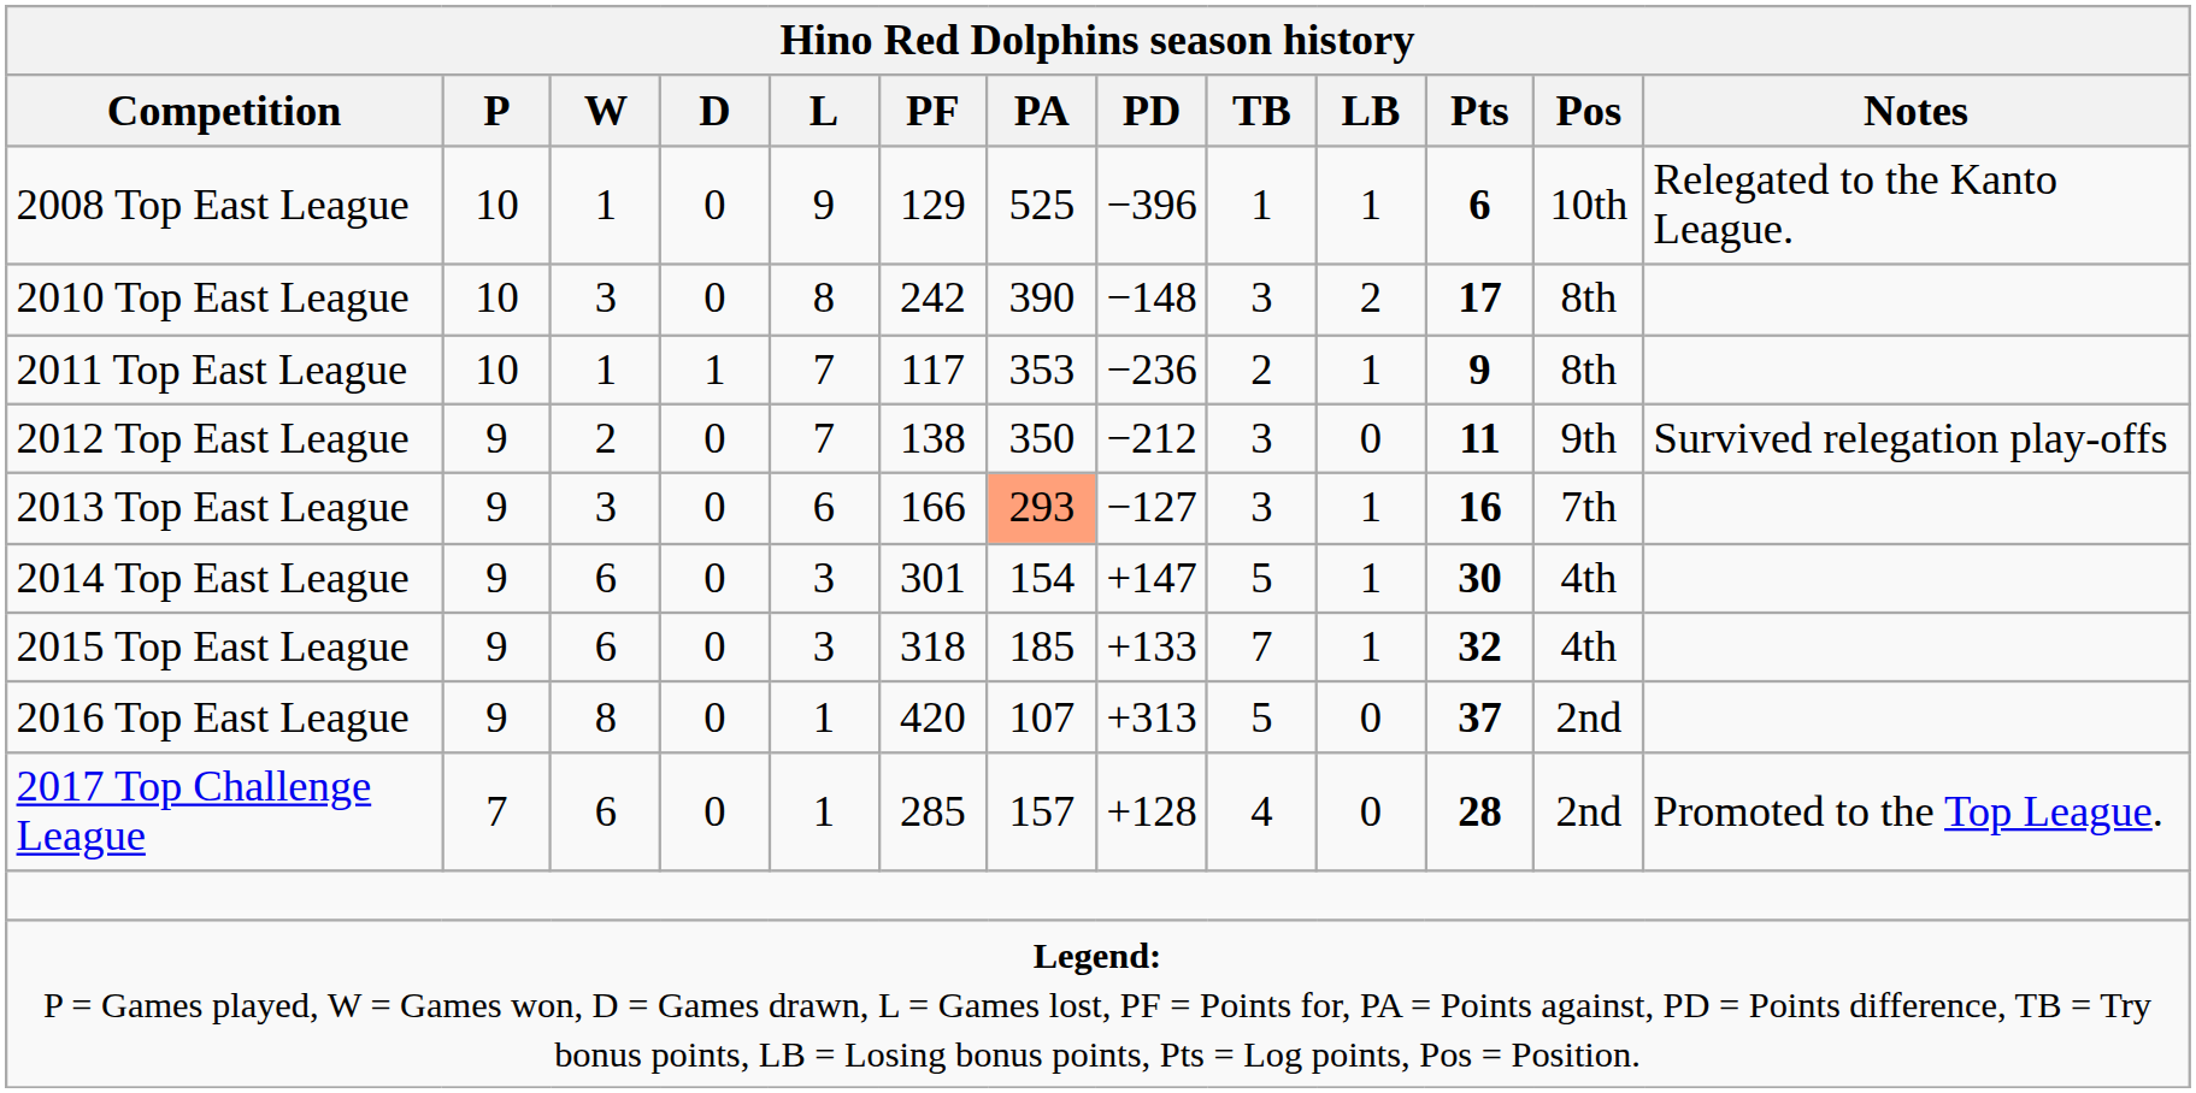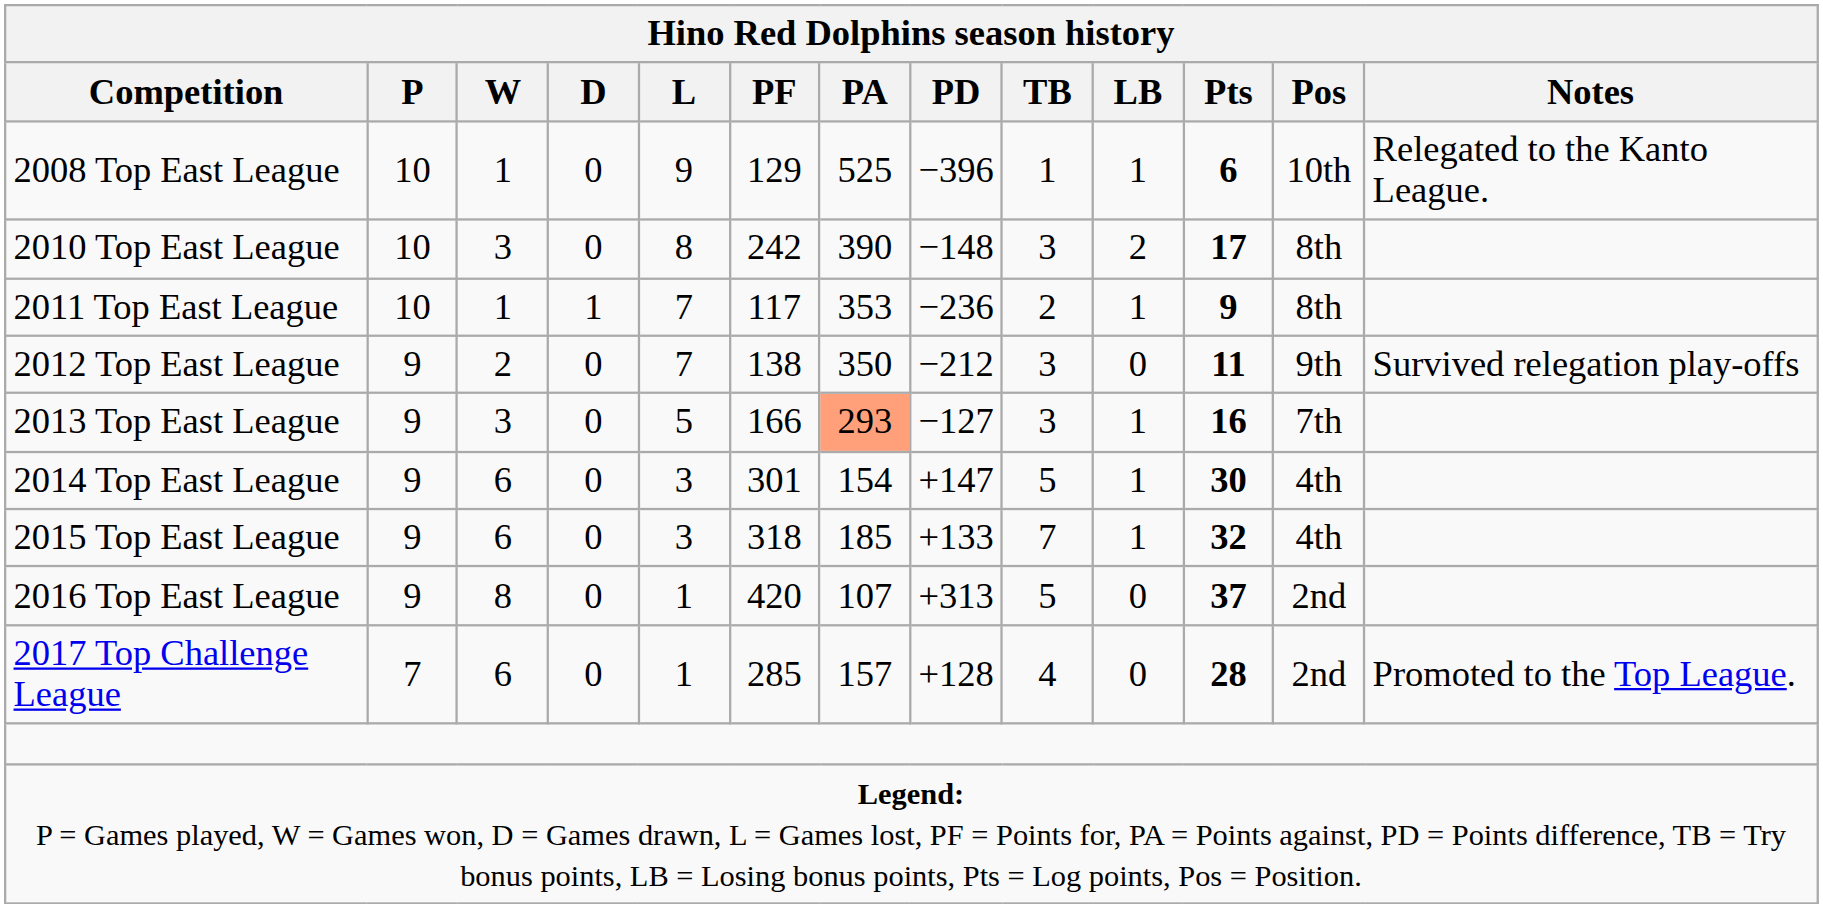2013 Top East League | L: 6 -> 5
